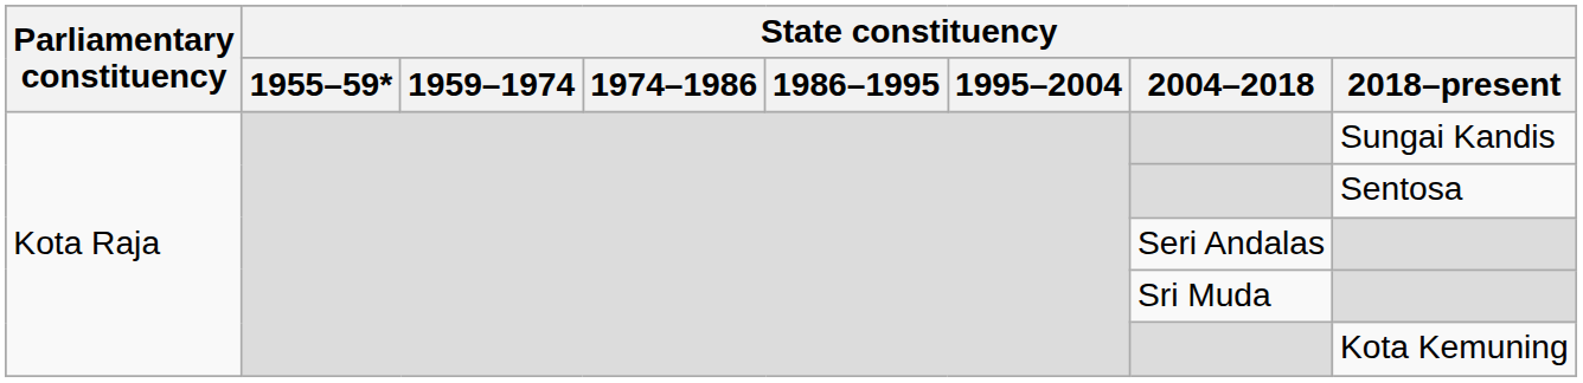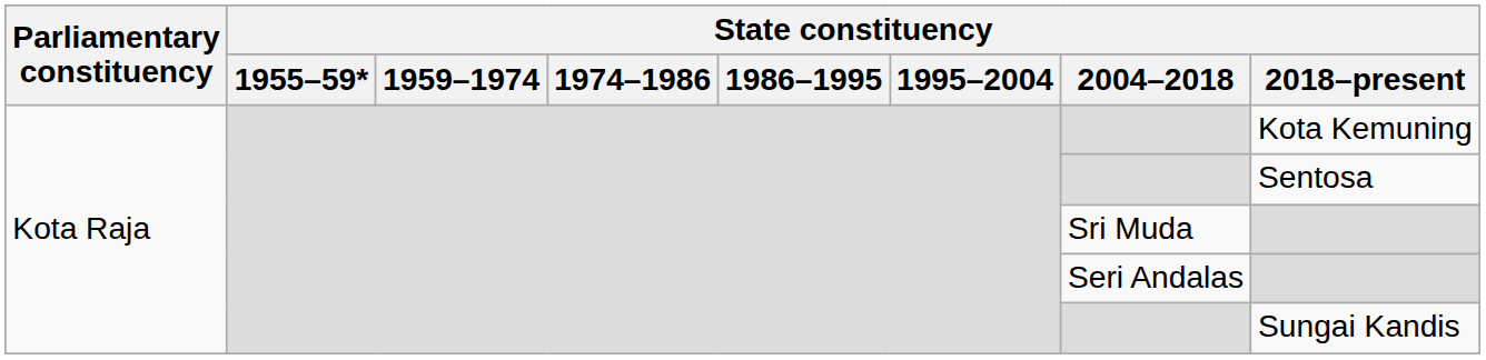row 3 | State constituency / 2018–present: Sungai Kandis -> Kota Kemuning
row 5 | State constituency / 2004–2018: Seri Andalas -> Sri Muda
row 6 | State constituency / 2004–2018: Sri Muda -> Seri Andalas
row 7 | State constituency / 2018–present: Kota Kemuning -> Sungai Kandis
